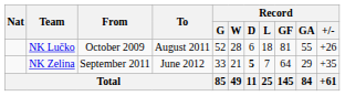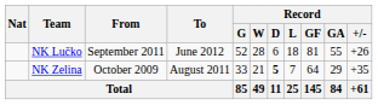NK Lučko | From: October 2009 -> September 2011
NK Lučko | To: August 2011 -> June 2012
NK Zelina | From: September 2011 -> October 2009
NK Zelina | To: June 2012 -> August 2011
